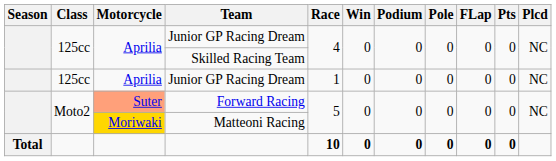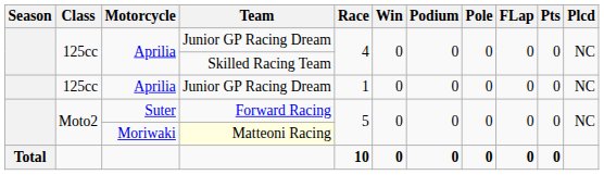Forward Racing | Motorcycle: lightsalmon background -> no background
Matteoni Racing | Motorcycle: gold background -> no background
Matteoni Racing | Team: no background -> lightyellow background
